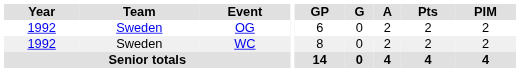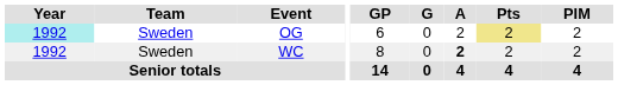OG | Year: no background -> paleturquoise background
OG | Pts: no background -> khaki background
WC | A: normal -> bold
